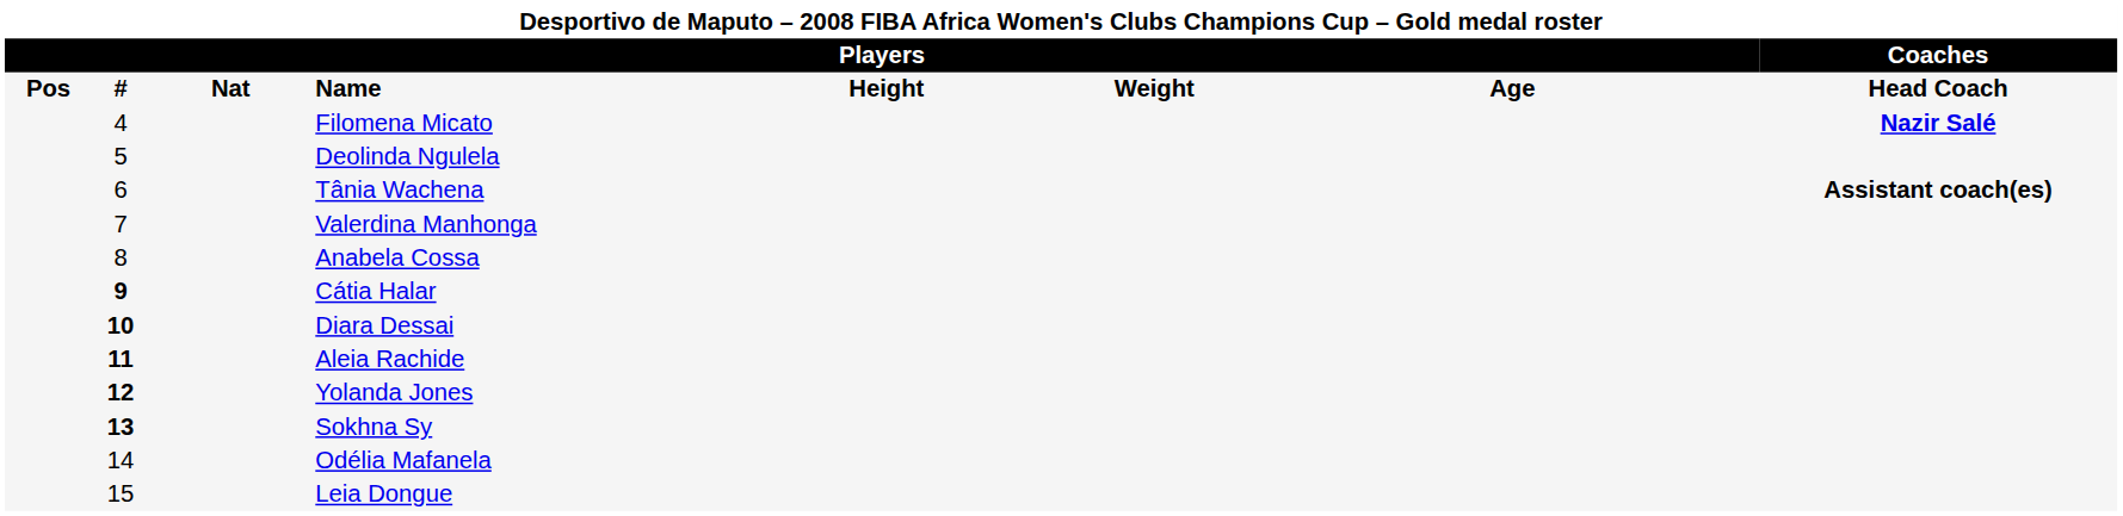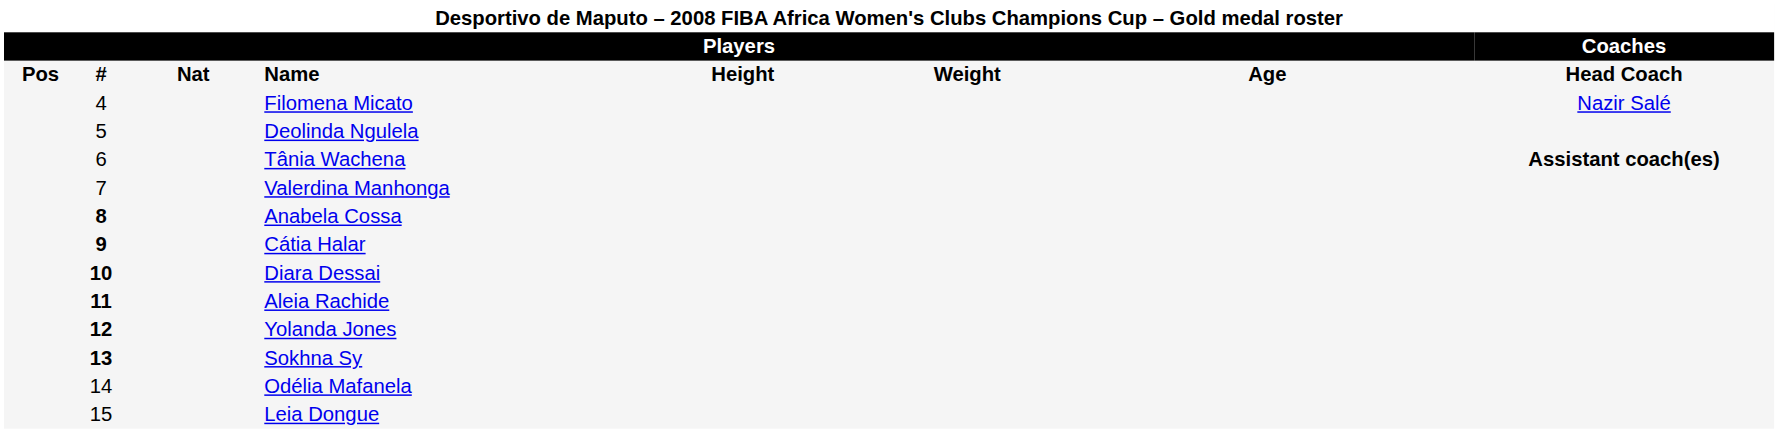Filomena Micato | column 8: bold -> normal
Anabela Cossa | column 2: normal -> bold
